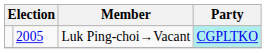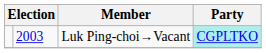Luk Ping-choi→Vacant | column 2: 2005 -> 2003
